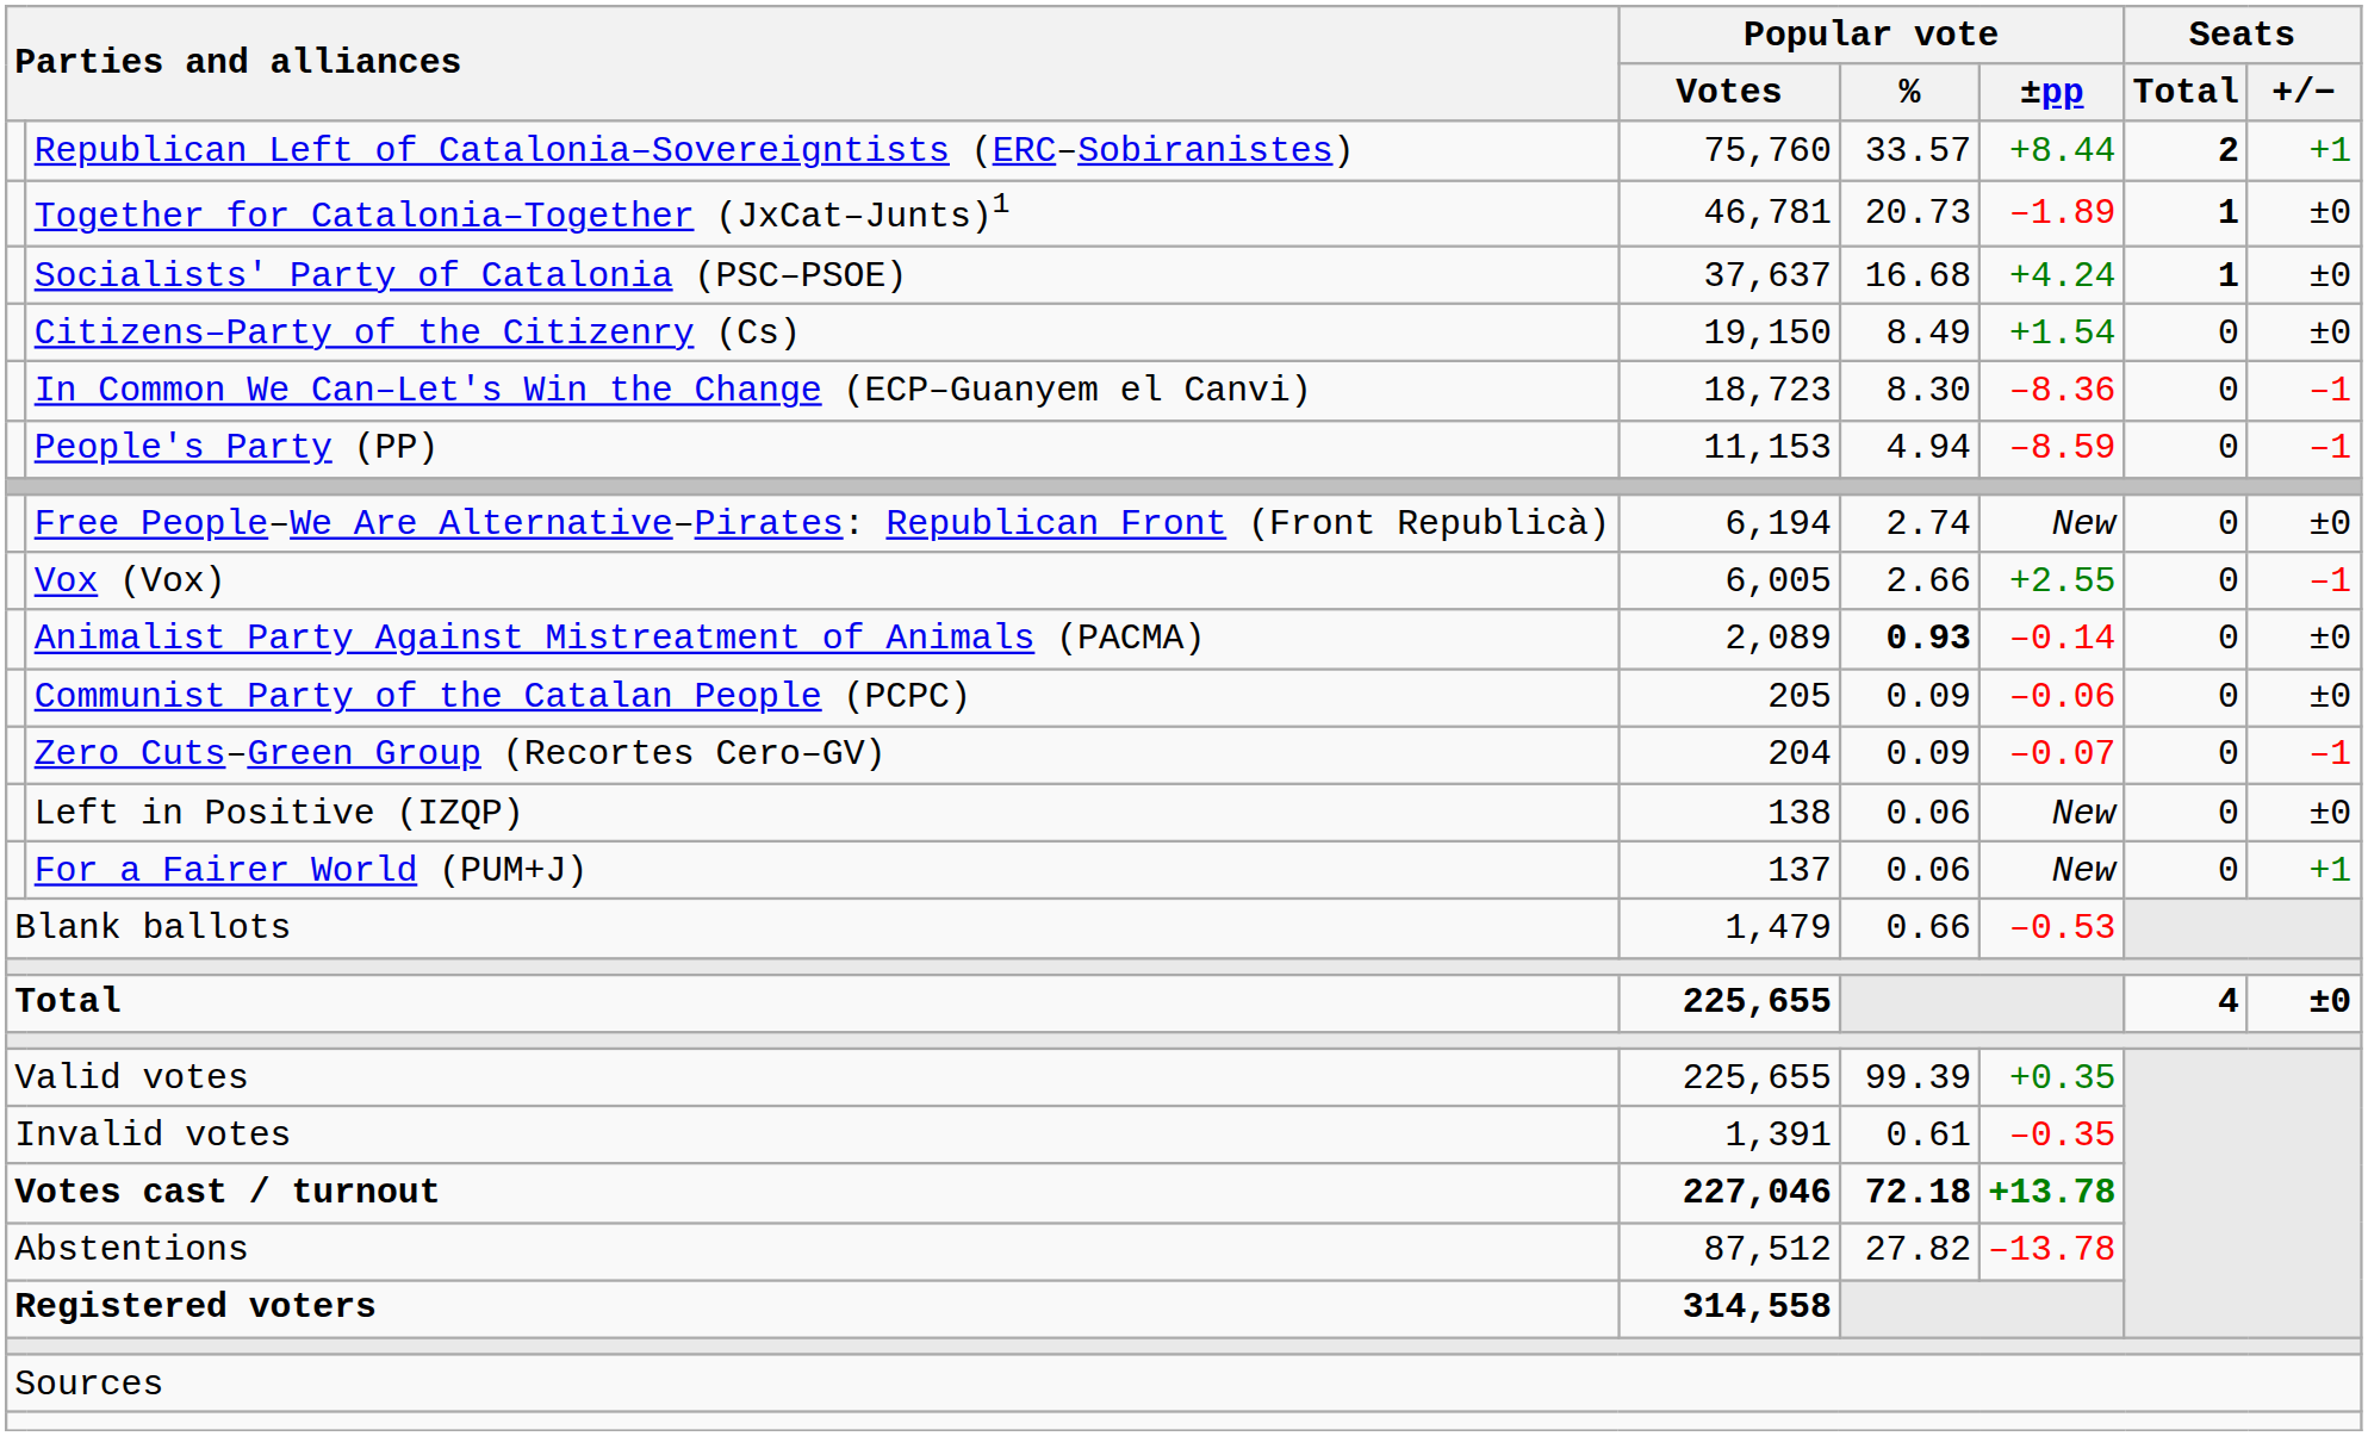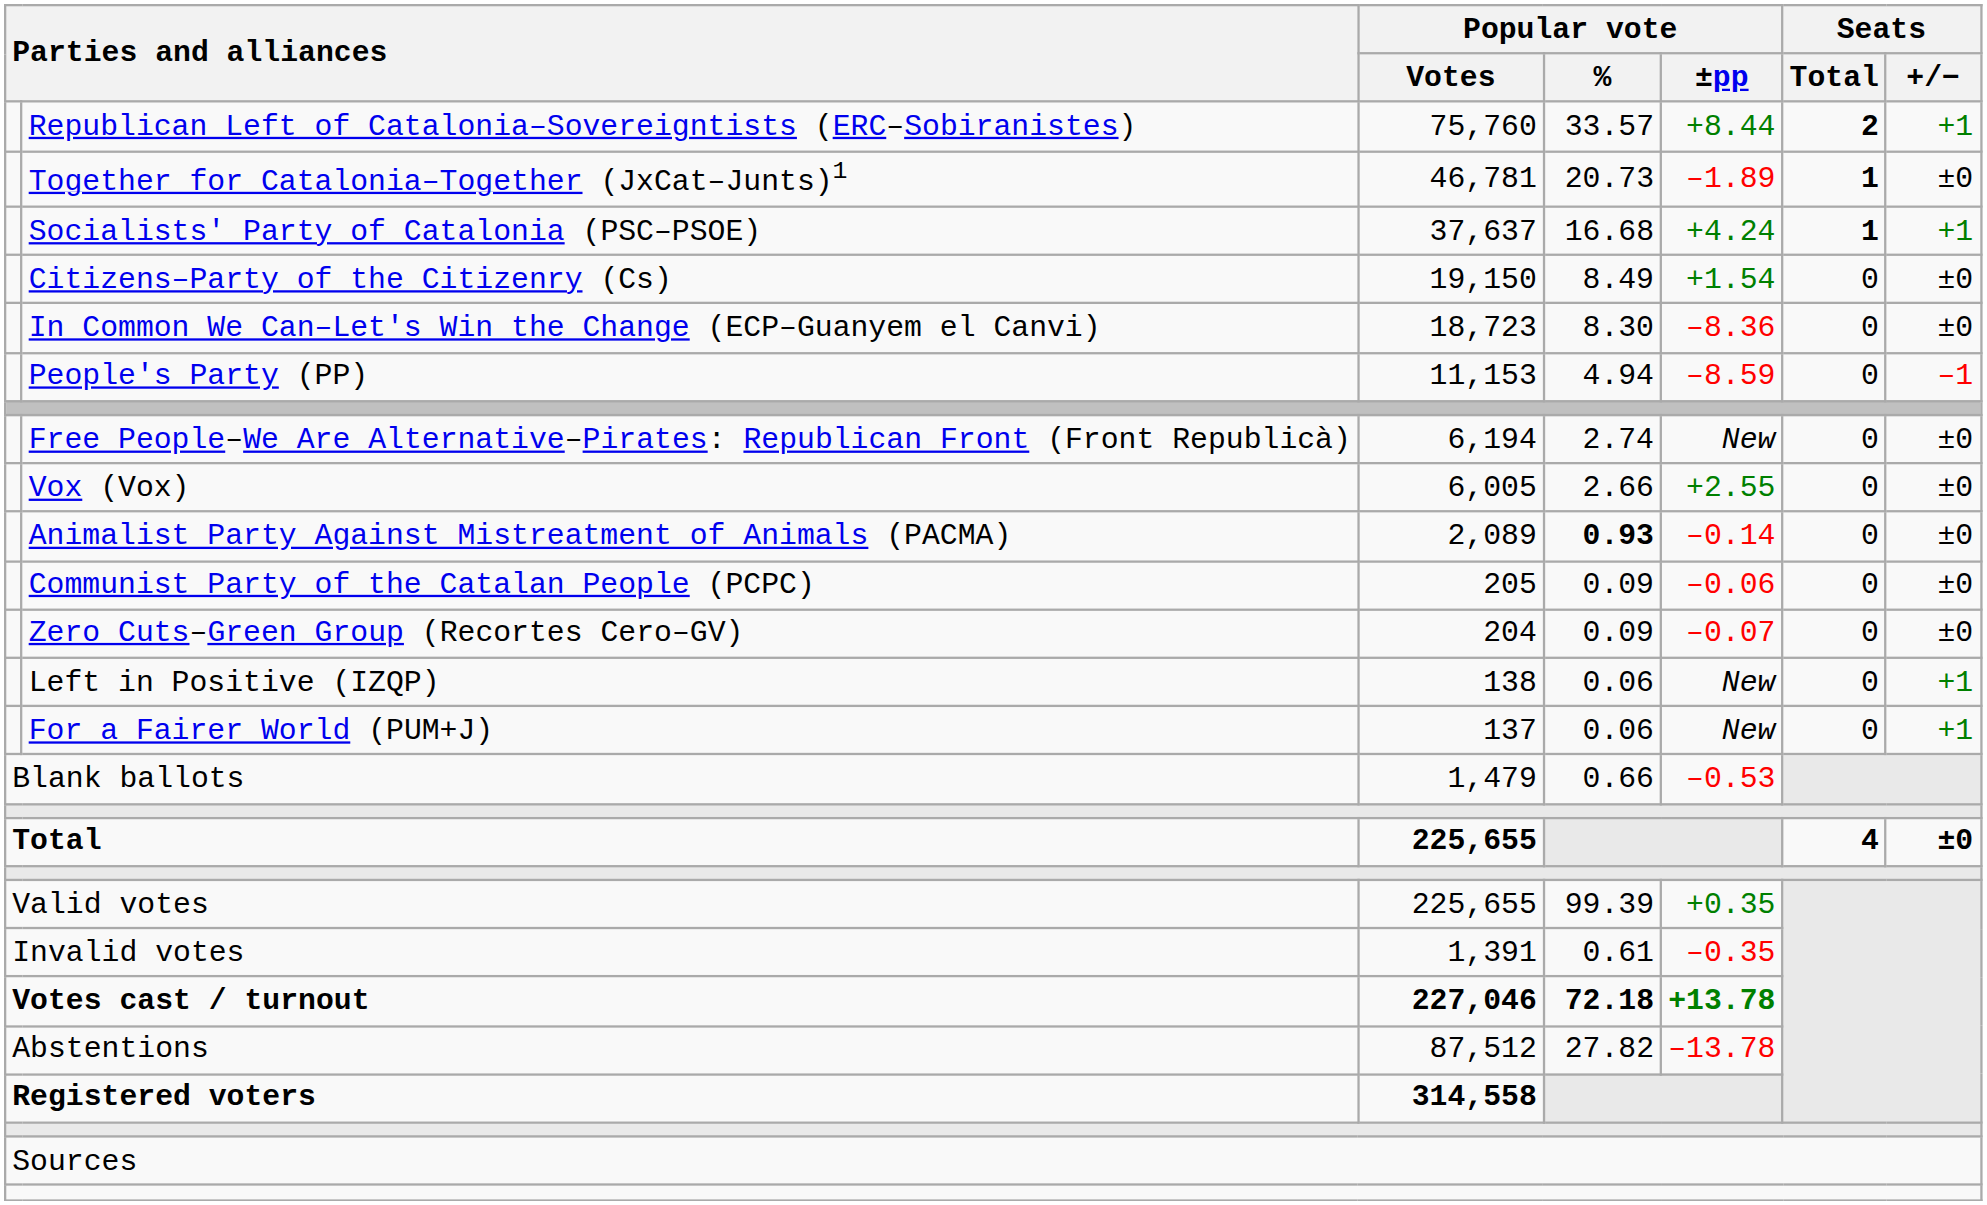Socialists' Party of Catalonia (PSC–PSOE) | Seats / +/−: ±0 -> +1
In Common We Can–Let's Win the Change (ECP–Guanyem el Canvi) | Seats / +/−: –1 -> ±0
Vox (Vox) | Seats / +/−: –1 -> ±0
Zero Cuts–Green Group (Recortes Cero–GV) | Seats / +/−: –1 -> ±0
Left in Positive (IZQP) | Seats / +/−: ±0 -> +1
